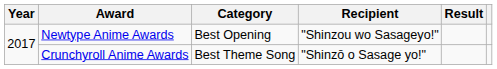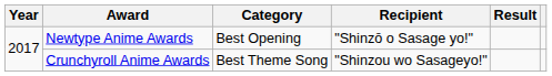Newtype Anime Awards | Recipient: "Shinzou wo Sasageyo!" -> "Shinzō o Sasage yo!"
Crunchyroll Anime Awards | Recipient: "Shinzō o Sasage yo!" -> "Shinzou wo Sasageyo!"
